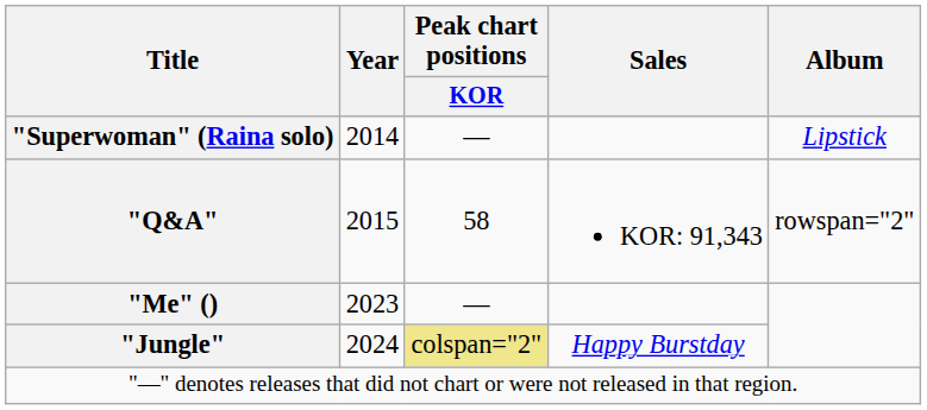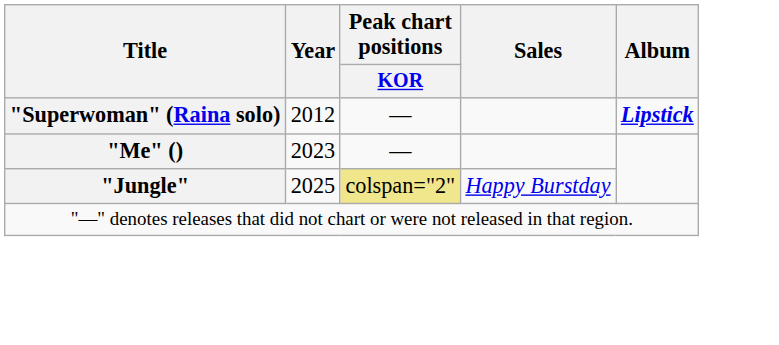"Superwoman" (Raina solo) | Year: 2014 -> 2012
"Superwoman" (Raina solo) | Album: normal -> bold
- row: "Q&A" | 2015 | 58 | KOR: 91,343 | rowspan="2"
"Jungle" | Year: 2024 -> 2025
